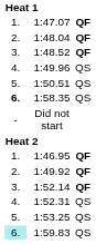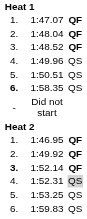1:52.14 | column 1: normal -> bold
1:52.31 | column 3: no background -> lightgrey background
1:59.83 | column 1: paleturquoise background -> no background
